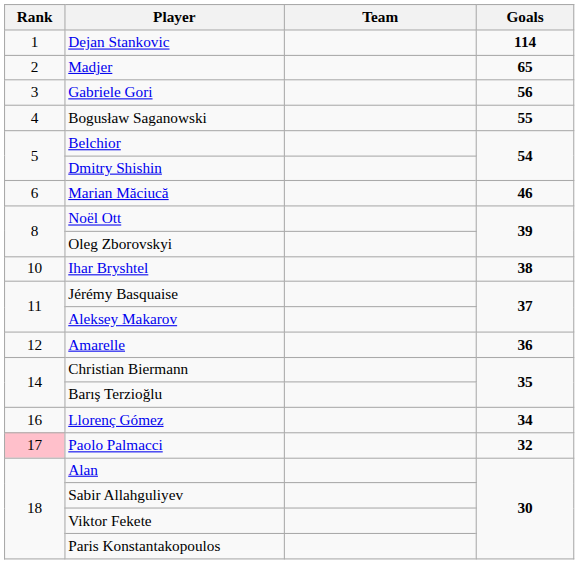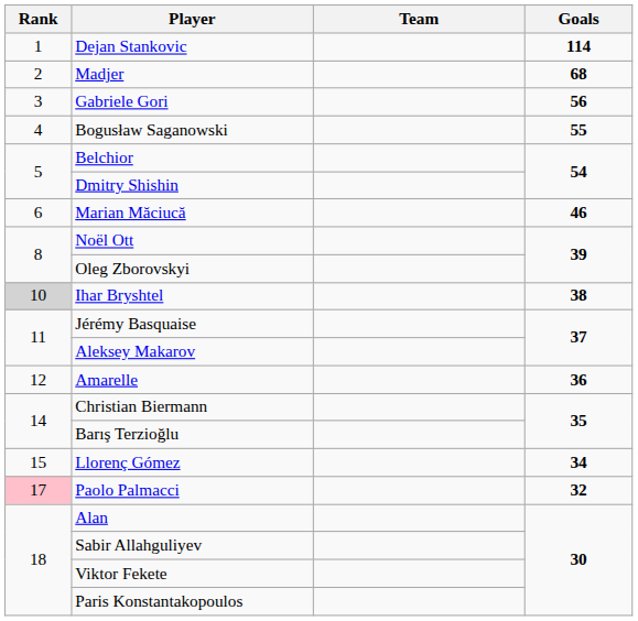Madjer | Goals: 65 -> 68
Ihar Bryshtel | Rank: no background -> lightgrey background
Llorenç Gómez | Rank: 16 -> 15
